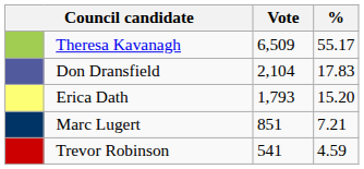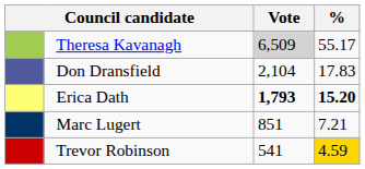Theresa Kavanagh | Vote: no background -> lightgrey background
Erica Dath | Vote: normal -> bold
Erica Dath | %: normal -> bold
Trevor Robinson | %: no background -> gold background
